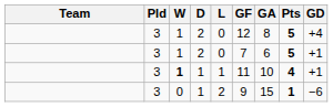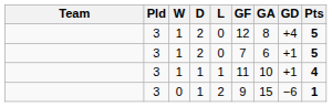columns swapped: GD <-> Pts
row 4 | W: bold -> normal
